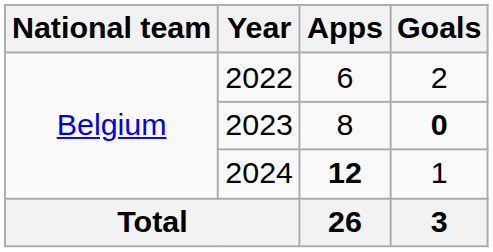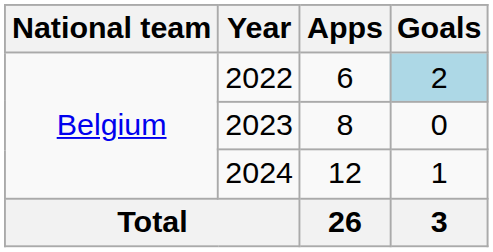2022 | Goals: no background -> lightblue background
2023 | Goals: bold -> normal
2024 | Apps: bold -> normal
